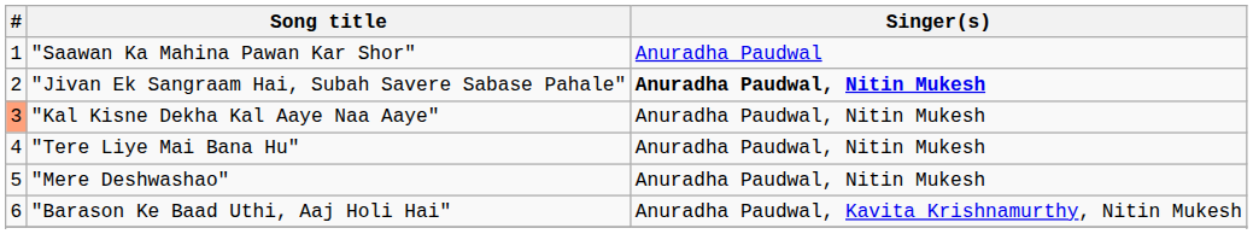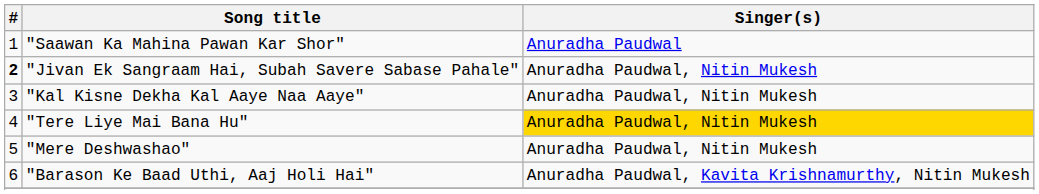"Jivan Ek Sangraam Hai, Subah Savere Sabase Pahale" | #: normal -> bold
"Jivan Ek Sangraam Hai, Subah Savere Sabase Pahale" | Singer(s): bold -> normal
"Kal Kisne Dekha Kal Aaye Naa Aaye" | #: lightsalmon background -> no background
"Tere Liye Mai Bana Hu" | Singer(s): no background -> gold background
